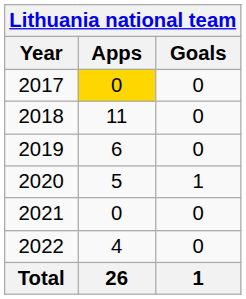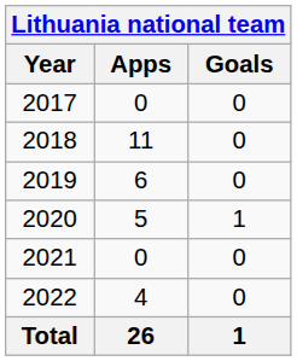2017 | Apps: gold background -> no background
